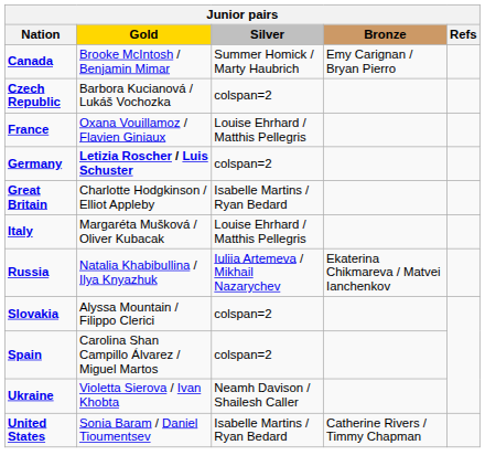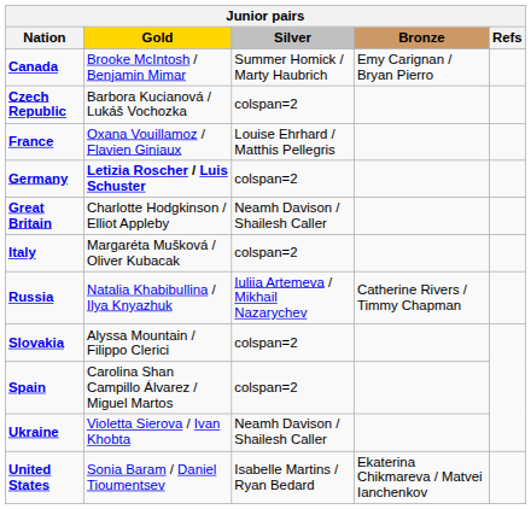Great Britain | Silver: Isabelle Martins / Ryan Bedard -> Neamh Davison / Shailesh Caller
Italy | Silver: Louise Ehrhard / Matthis Pellegris -> colspan=2
Russia | Bronze: Ekaterina Chikmareva / Matvei Ianchenkov -> Catherine Rivers / Timmy Chapman
United States | Bronze: Catherine Rivers / Timmy Chapman -> Ekaterina Chikmareva / Matvei Ianchenkov
